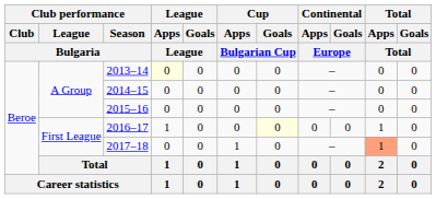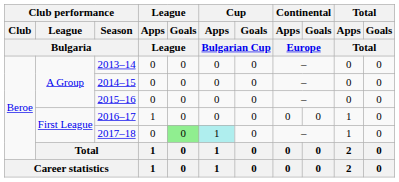2013–14 | League / Apps / League: lightyellow background -> no background
2016–17 | Cup / Goals / Bulgarian Cup: lightyellow background -> no background
2017–18 | League / Goals / League: no background -> lightgreen background
2017–18 | Cup / Apps / Bulgarian Cup: no background -> paleturquoise background
2017–18 | Total / Apps / Total: lightsalmon background -> no background
